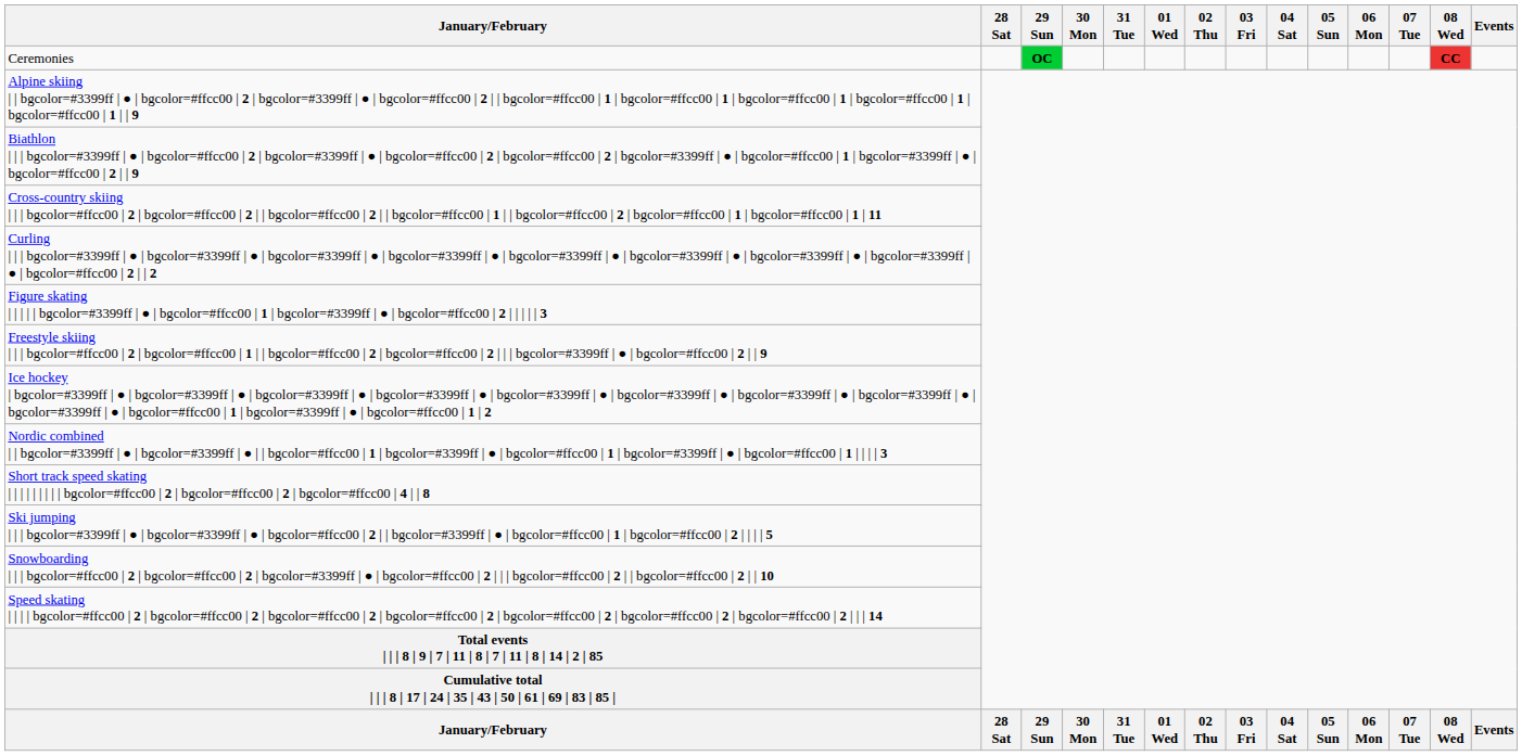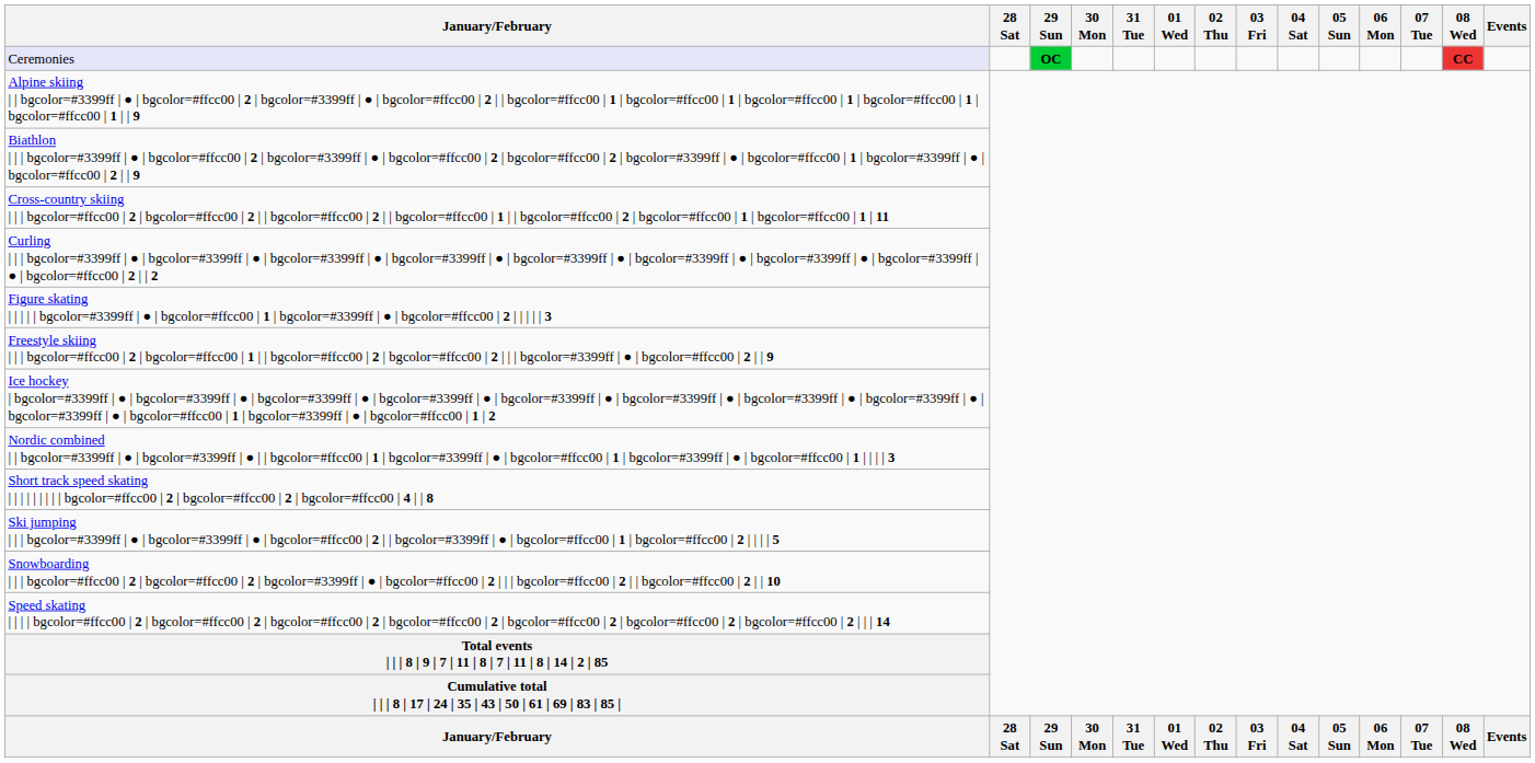Ceremonies | January/February: no background -> lavender background
